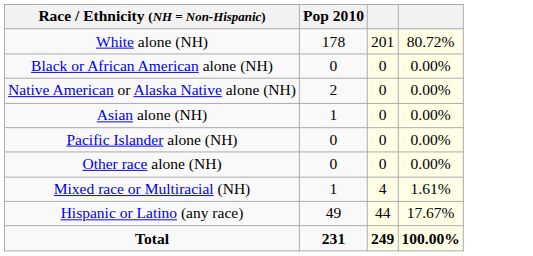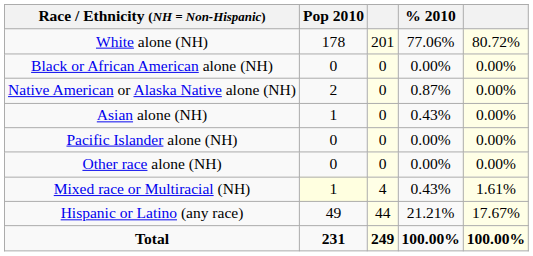+ column: % 2010 | 77.06% | 0.00% | 0.87% | 0.43% | 0.00% | 0.00% | 0.43% | 21.21% | 100.00%
Mixed race or Multiracial (NH) | Pop 2010: no background -> lightyellow background
